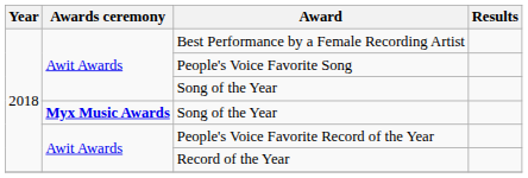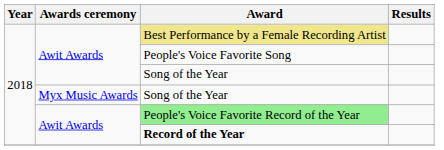Best Performance by a Female Recording Artist | Award: no background -> khaki background
Myx Music Awards / Song of the Year | Awards ceremony: bold -> normal
People's Voice Favorite Record of the Year | Award: no background -> lightgreen background
Record of the Year | Award: normal -> bold
